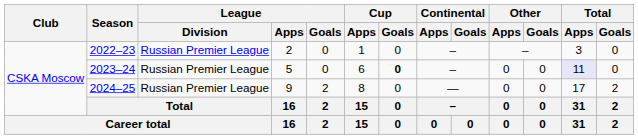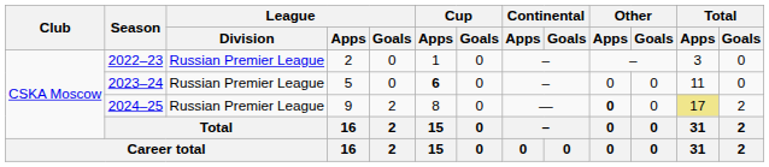2023–24 | Cup / Apps: normal -> bold
2023–24 | Cup / Goals: bold -> normal
2023–24 | Total / Apps: lavender background -> no background
2024–25 | Other / Apps: normal -> bold
2024–25 | Total / Apps: no background -> khaki background
